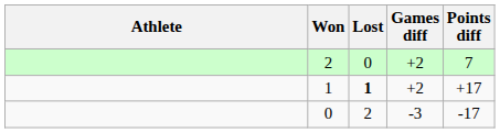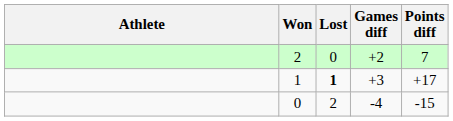row 3 | Games diff: +2 -> +3
row 4 | Games diff: -3 -> -4
row 4 | Points diff: -17 -> -15
